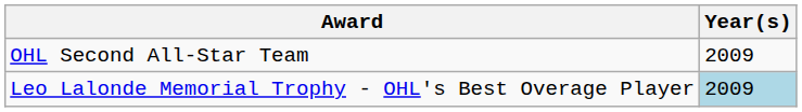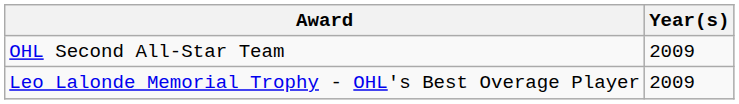Leo Lalonde Memorial Trophy - OHL's Best Overage Player | Year(s): lightblue background -> no background
